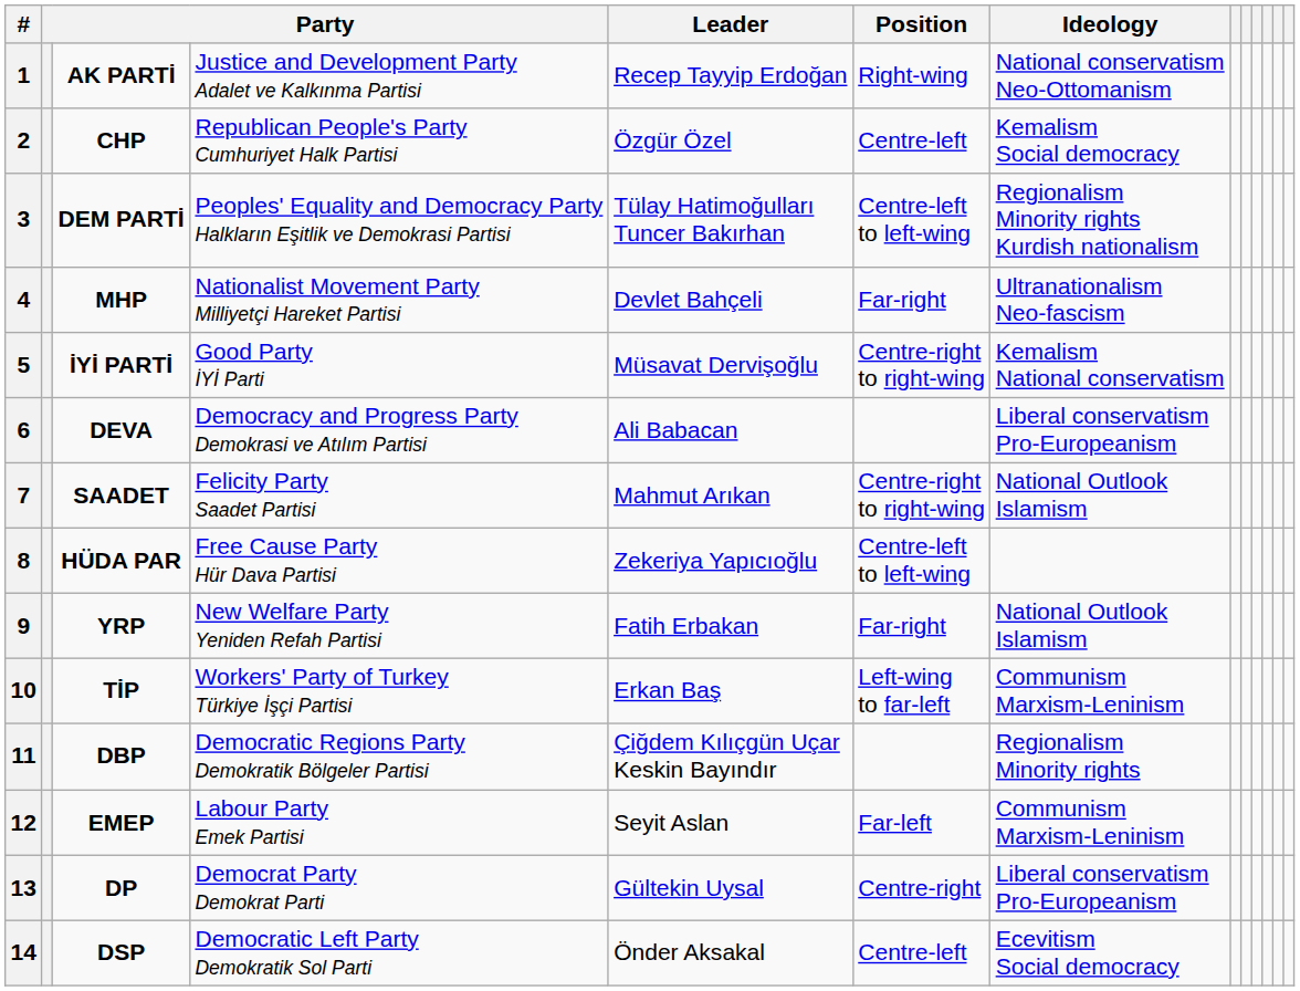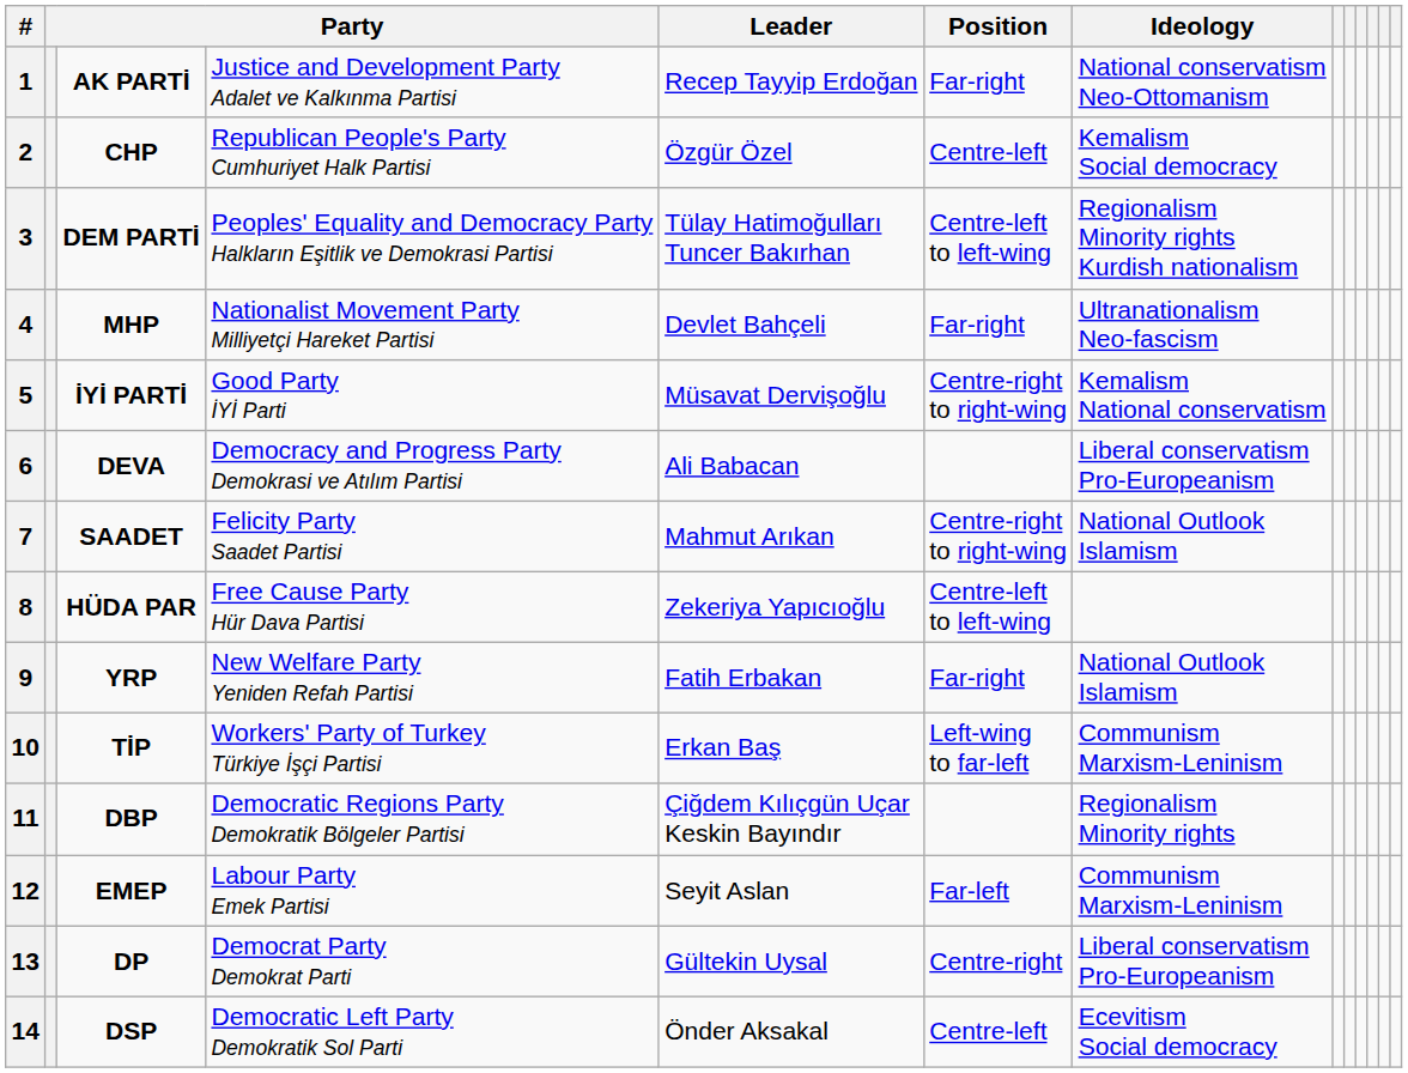1 | Position: Right-wing -> Far-right
